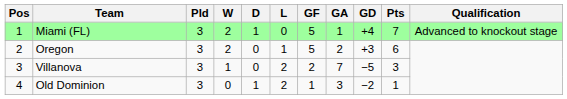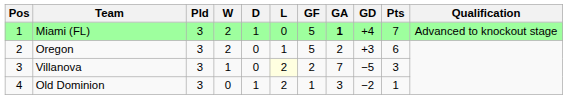Miami (FL) | GA: normal -> bold
Villanova | L: no background -> lightyellow background
